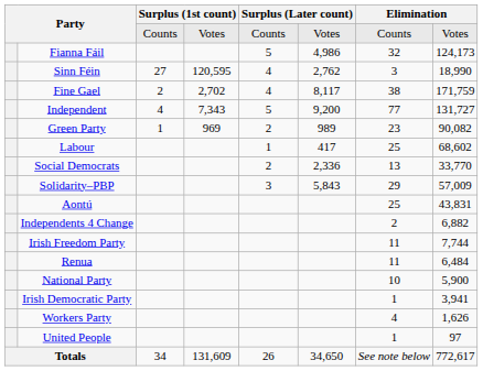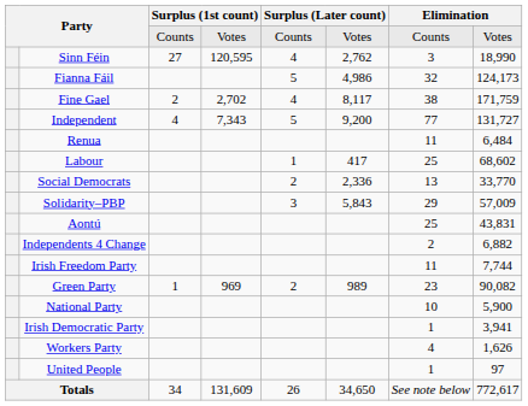rows swapped: Sinn Féin <-> Fianna Fáil
rows swapped: Green Party <-> Renua
